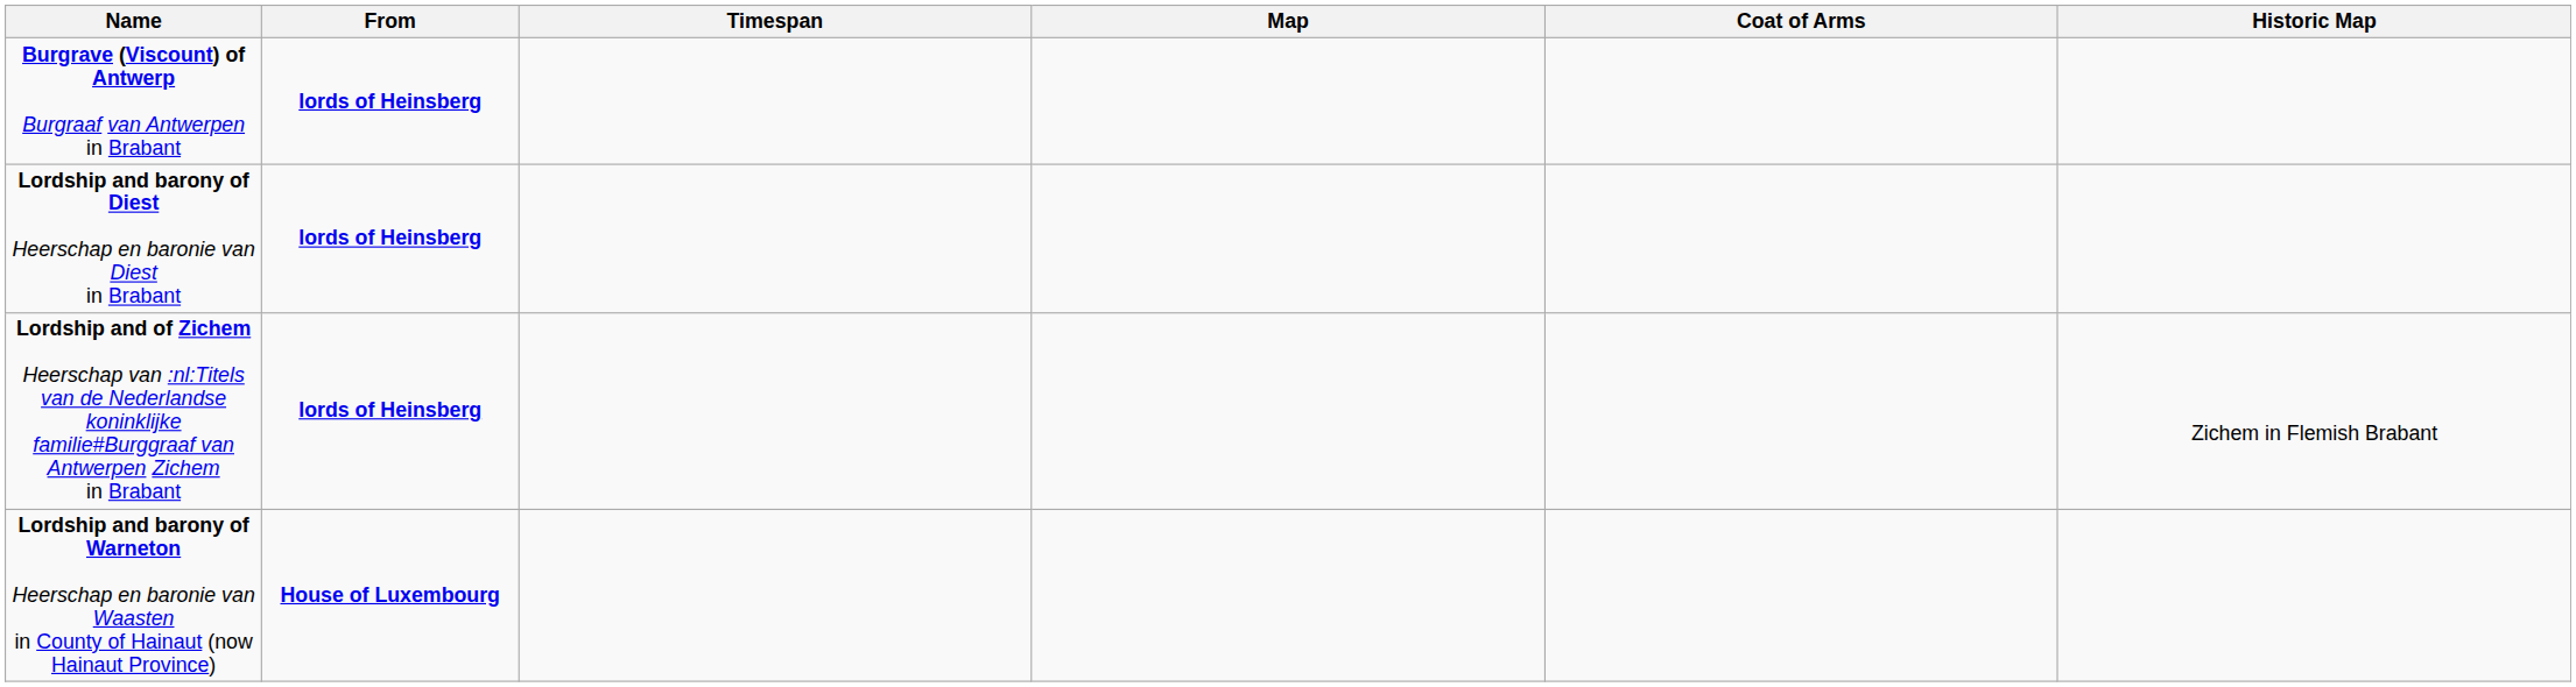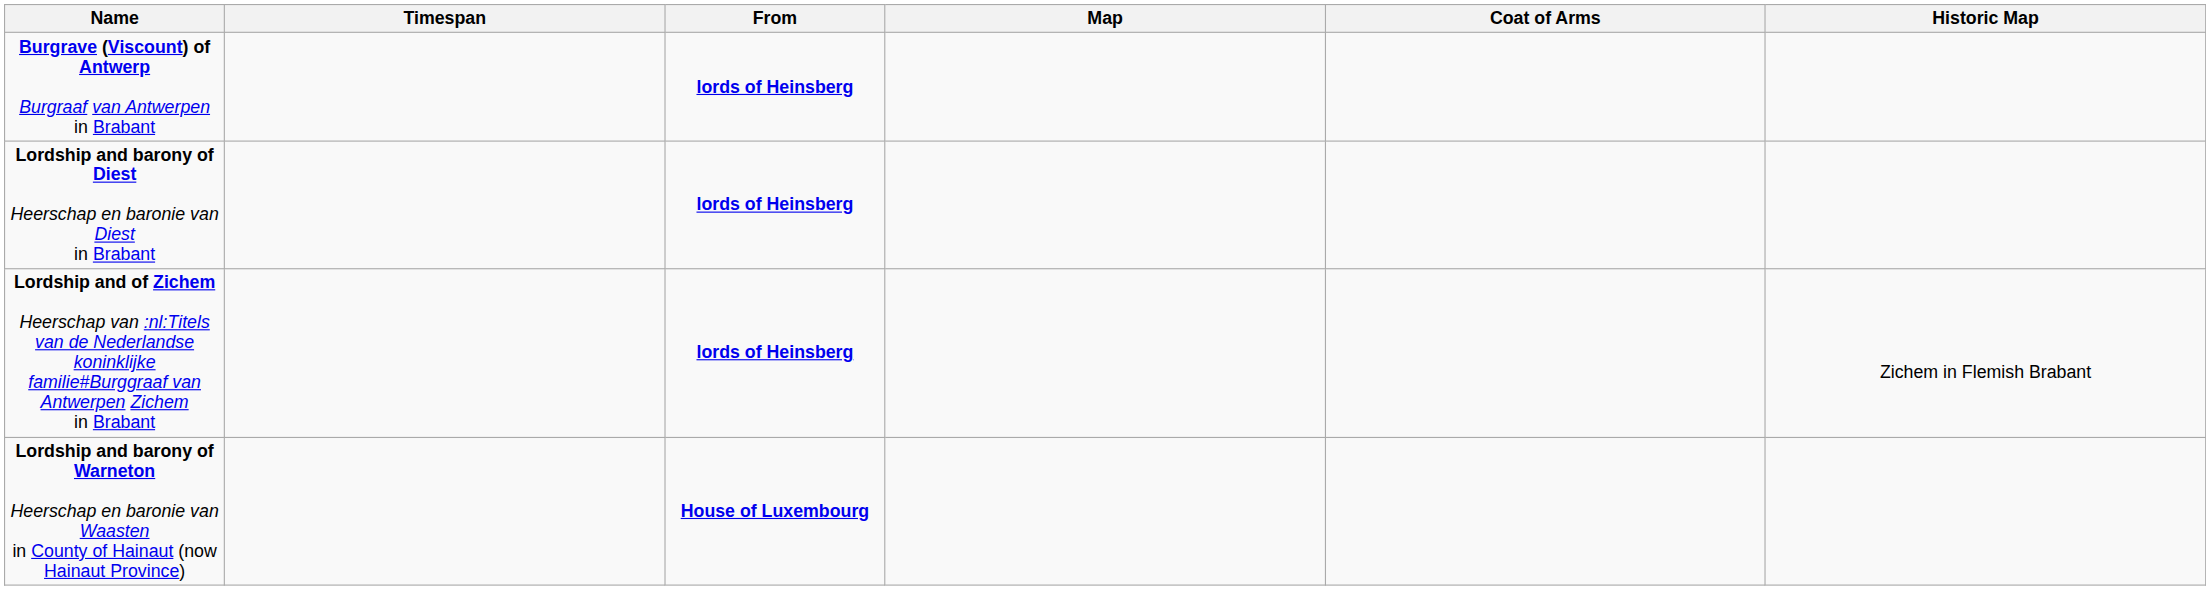columns swapped: From <-> Timespan
